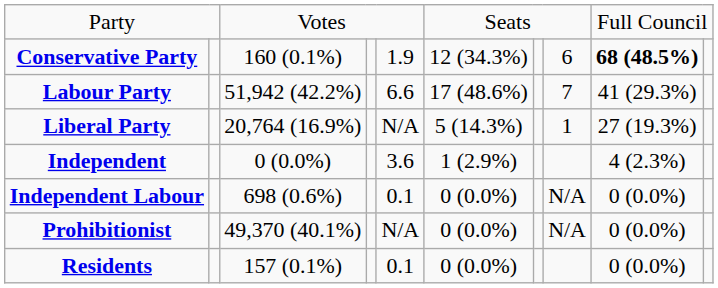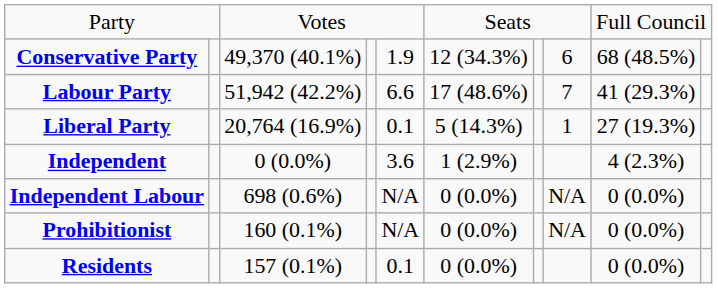Conservative Party | column 3: 160 (0.1%) -> 49,370 (40.1%)
Conservative Party | column 9: bold -> normal
Liberal Party | column 5: N/A -> 0.1
Independent Labour | column 5: 0.1 -> N/A
Prohibitionist | column 3: 49,370 (40.1%) -> 160 (0.1%)
